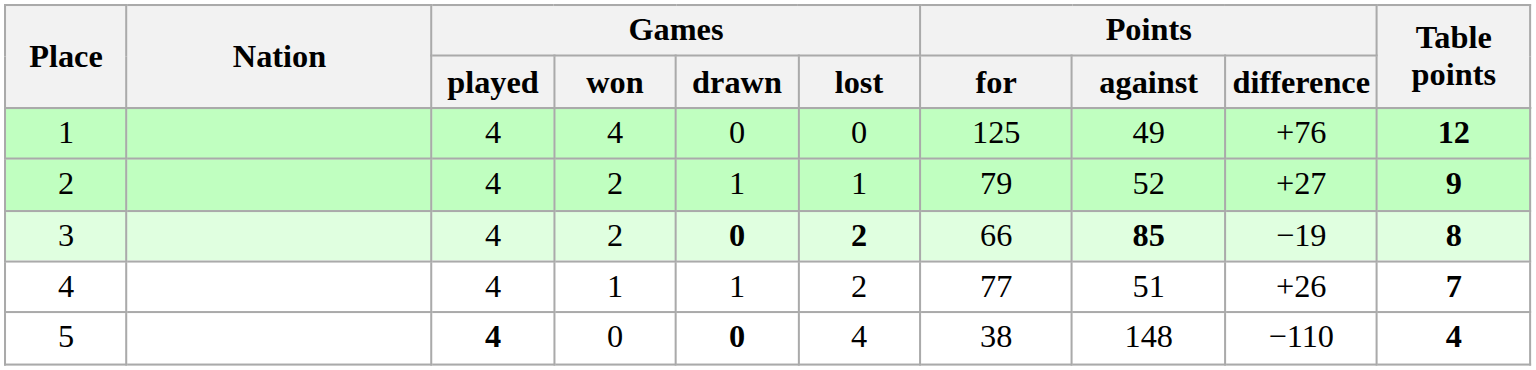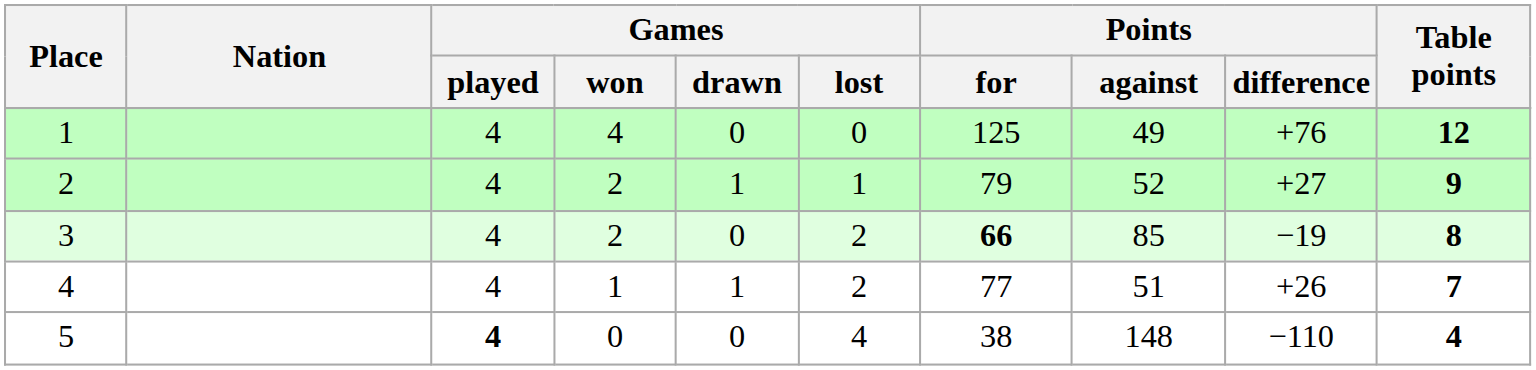3 | Games / drawn: bold -> normal
3 | Games / lost: bold -> normal
3 | Points / for: normal -> bold
3 | Points / against: bold -> normal
5 | Games / drawn: bold -> normal
